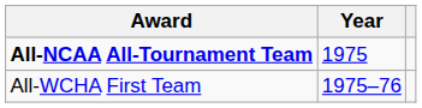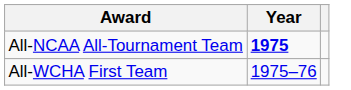row 2 | Award: bold -> normal
row 2 | Year: normal -> bold
